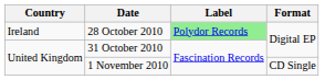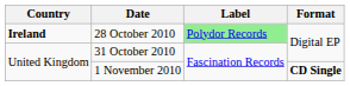28 October 2010 | Country: normal -> bold
1 November 2010 | Format: normal -> bold
